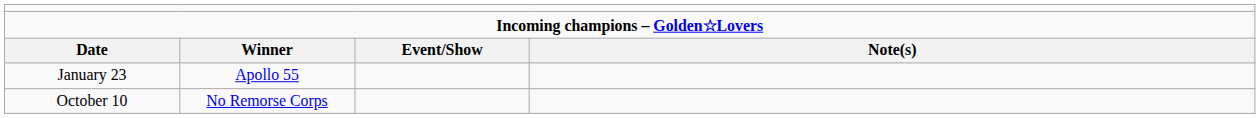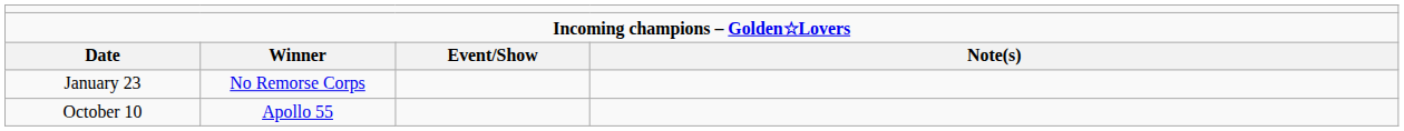January 23 | column 2: Apollo 55 -> No Remorse Corps
October 10 | column 2: No Remorse Corps -> Apollo 55
